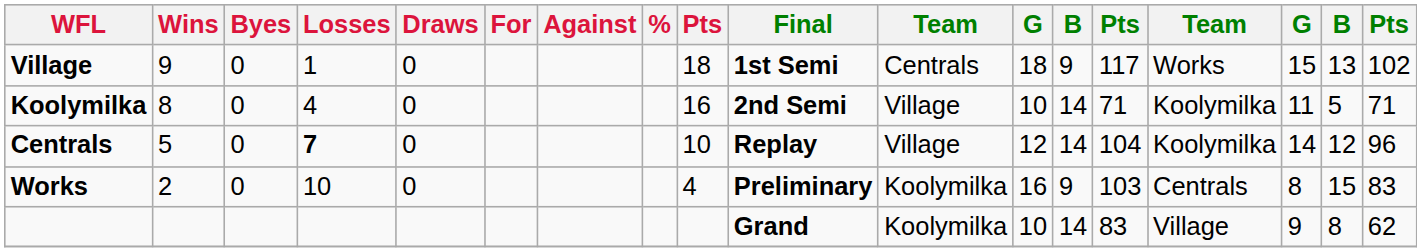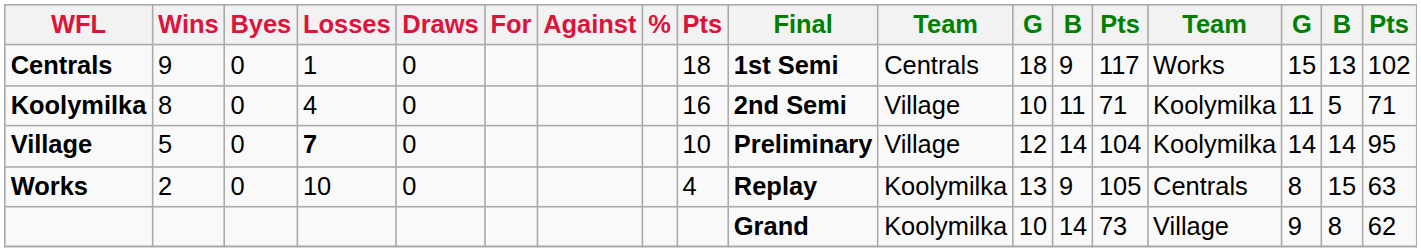row 2 | WFL: Village -> Centrals
row 3 | column 13: 14 -> 11
row 4 | WFL: Centrals -> Village
row 4 | Final: Replay -> Preliminary
row 4 | column 17: 12 -> 14
row 4 | column 18: 96 -> 95
row 5 | Final: Preliminary -> Replay
row 5 | column 12: 16 -> 13
row 5 | column 14: 103 -> 105
row 5 | column 18: 83 -> 63
row 6 | column 14: 83 -> 73
